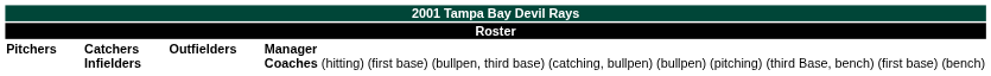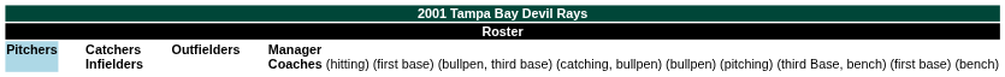Pitchers | column 1: no background -> lightblue background
